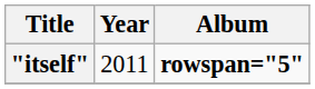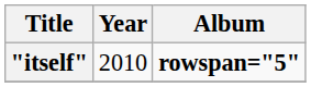"itself" | Year: 2011 -> 2010
